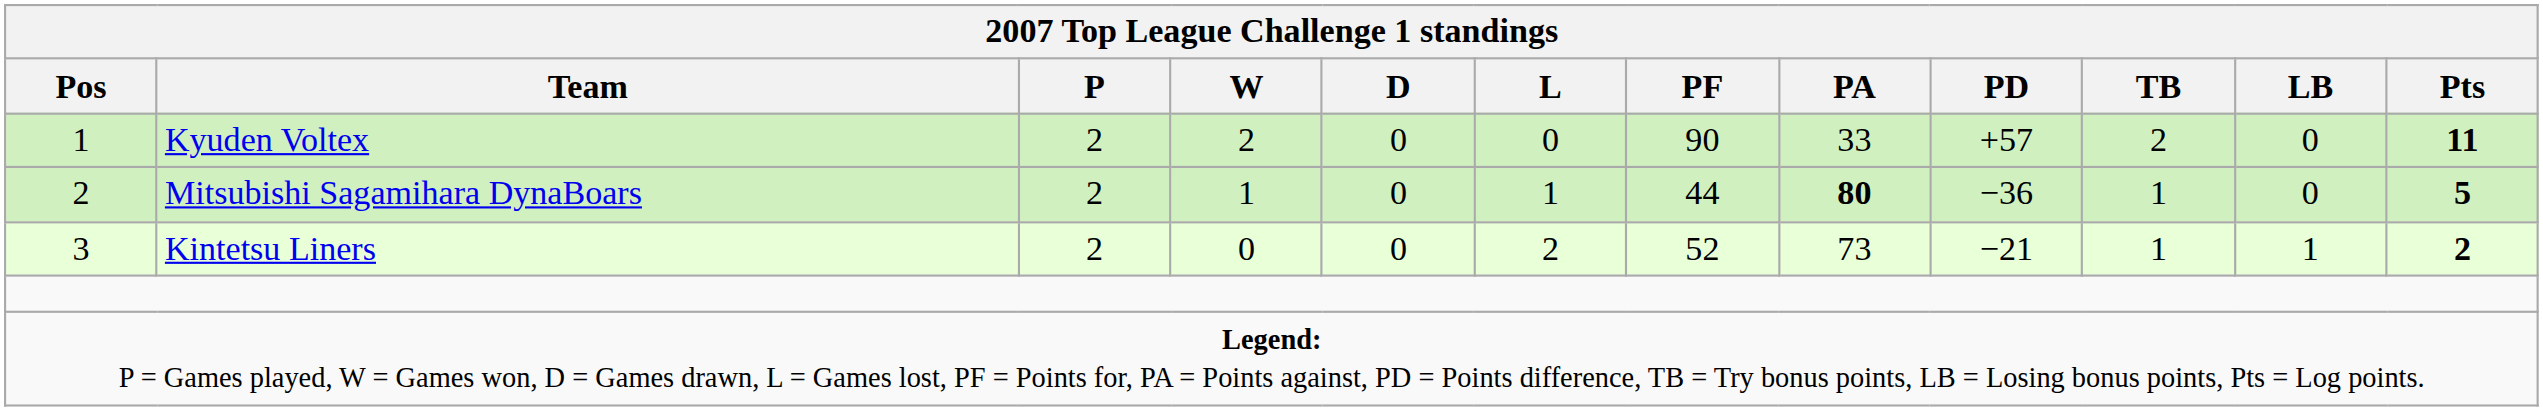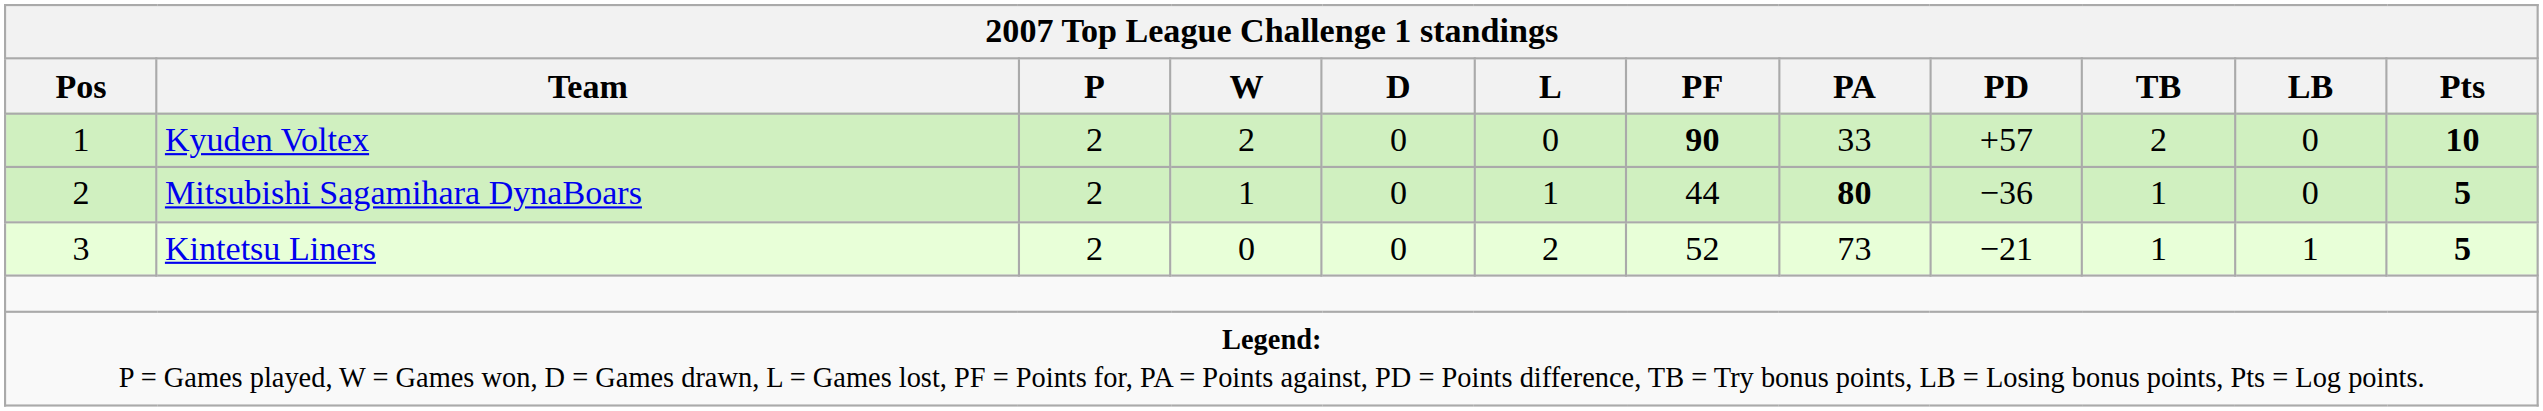Kyuden Voltex | PF: normal -> bold
Kyuden Voltex | Pts: 11 -> 10
Kintetsu Liners | Pts: 2 -> 5
